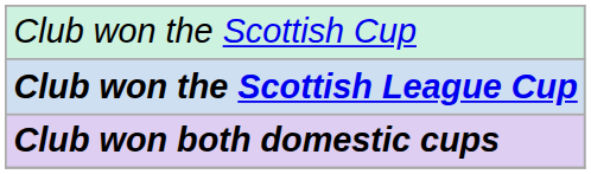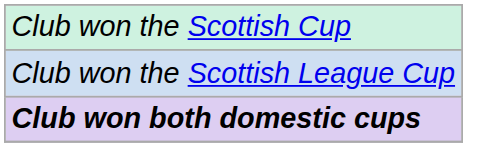row 2 | column 1: bold -> normal
